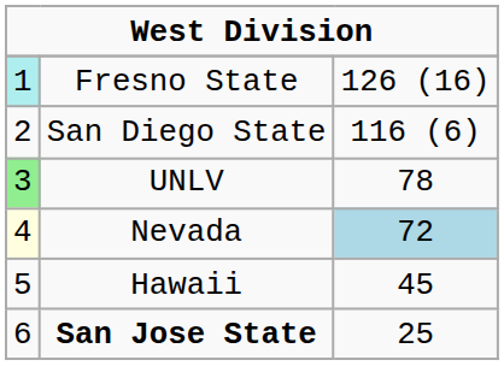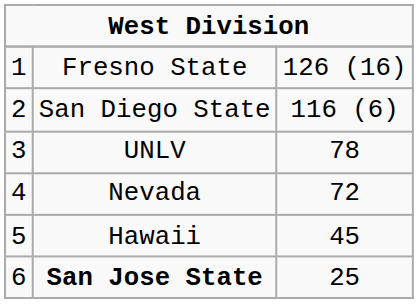Fresno State | column 1: paleturquoise background -> no background
UNLV | column 1: lightgreen background -> no background
Nevada | column 1: lightyellow background -> no background
Nevada | column 3: lightblue background -> no background
